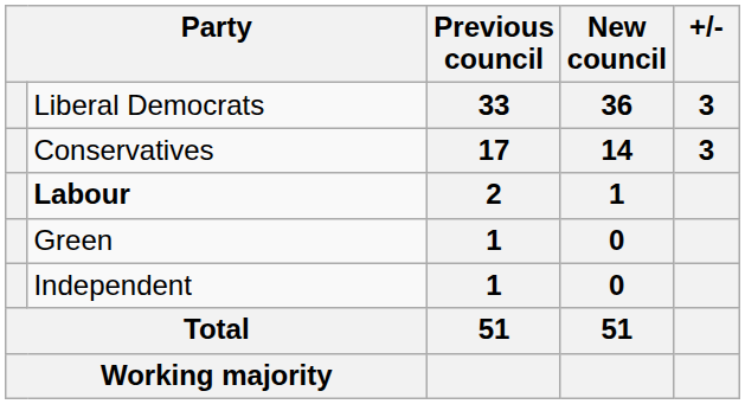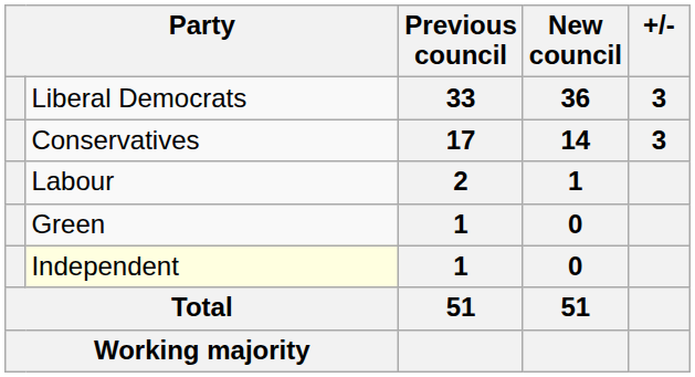Labour | column 2: bold -> normal
Independent | column 2: no background -> lightyellow background
